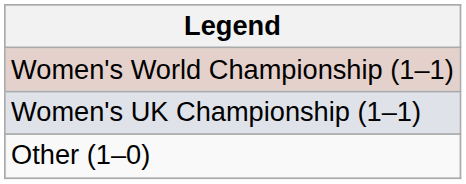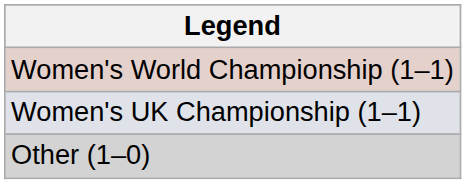row 4 | column 1: no background -> lightgrey background
